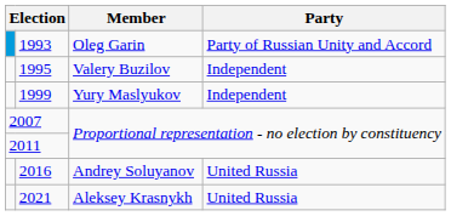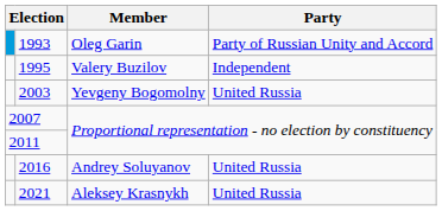- row: 1999 | Yury Maslyukov | Independent
+ row: 2003 | Yevgeny Bogomolny | United Russia
